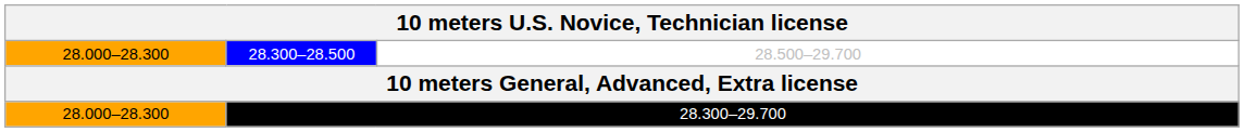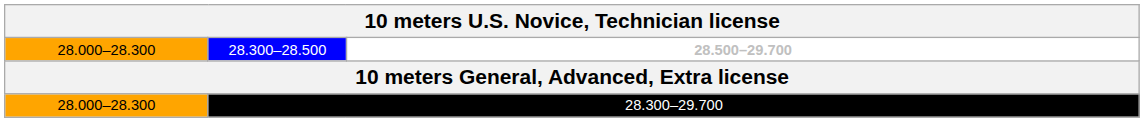28.300–28.500 | column 3: normal -> bold
